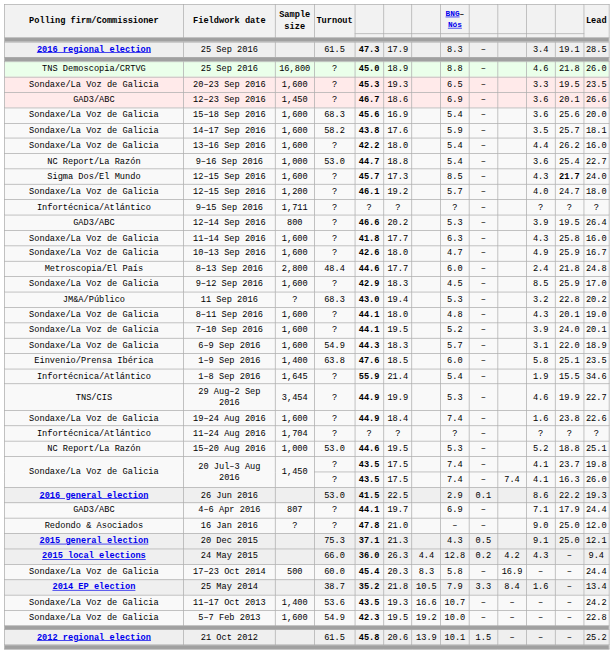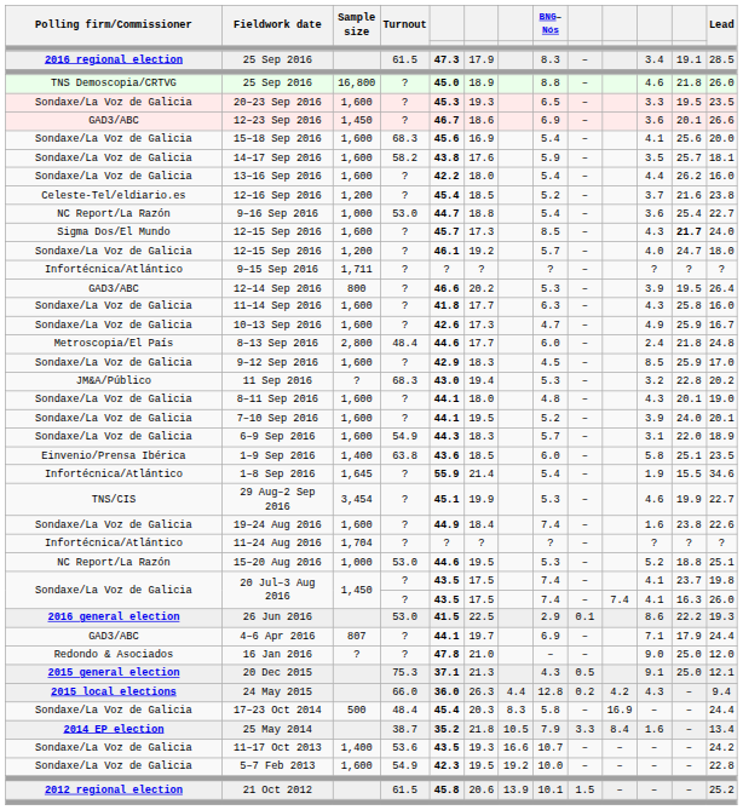15–18 Sep 2016 | column 11: 3.6 -> 4.1
+ row: Celeste-Tel/eldiario.es | 12–16 Sep 2016 | 1,200 | ? | 45.4 | 18.5 | 5.2 | – | 3.7 | 21.6 | 23.8
10–13 Sep 2016 | column 6: 18.0 -> 17.3
1–9 Sep 2016 | column 5: 47.6 -> 43.6
29 Aug–2 Sep 2016 | column 5: 44.9 -> 45.1
17–23 Oct 2014 | Turnout: 60.0 -> 48.4
